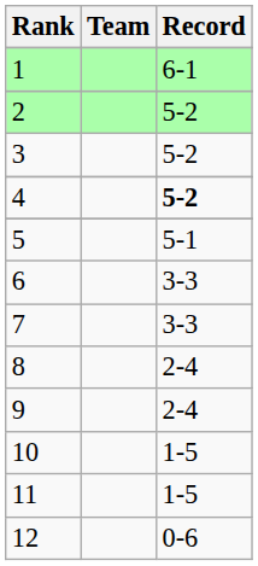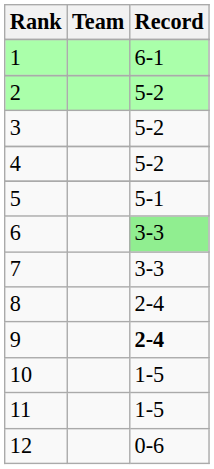4 | Record: bold -> normal
6 | Record: no background -> lightgreen background
9 | Record: normal -> bold
